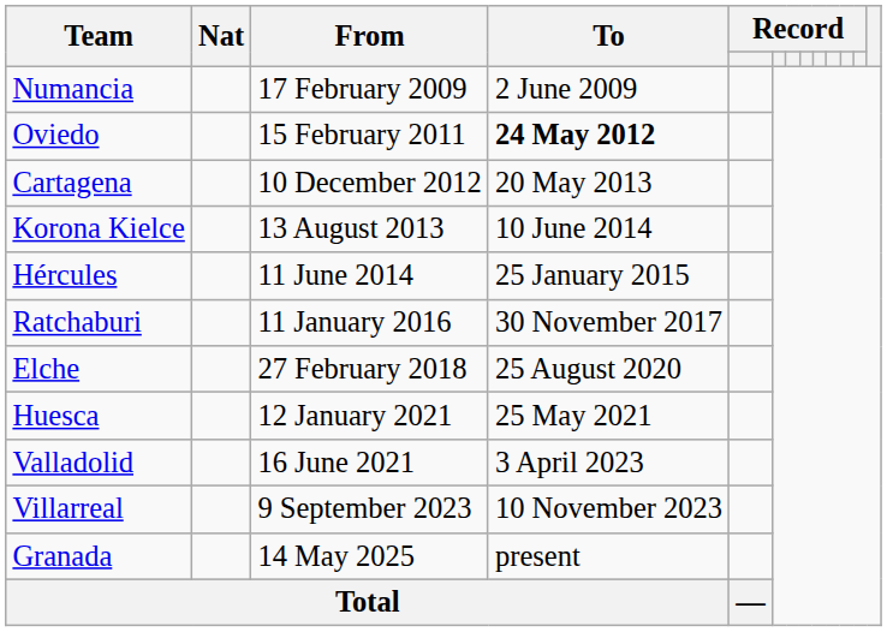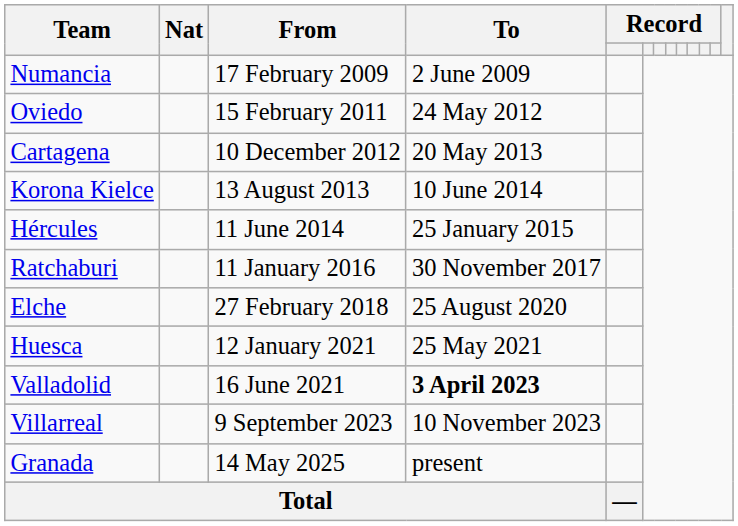Oviedo | To: bold -> normal
Valladolid | To: normal -> bold
